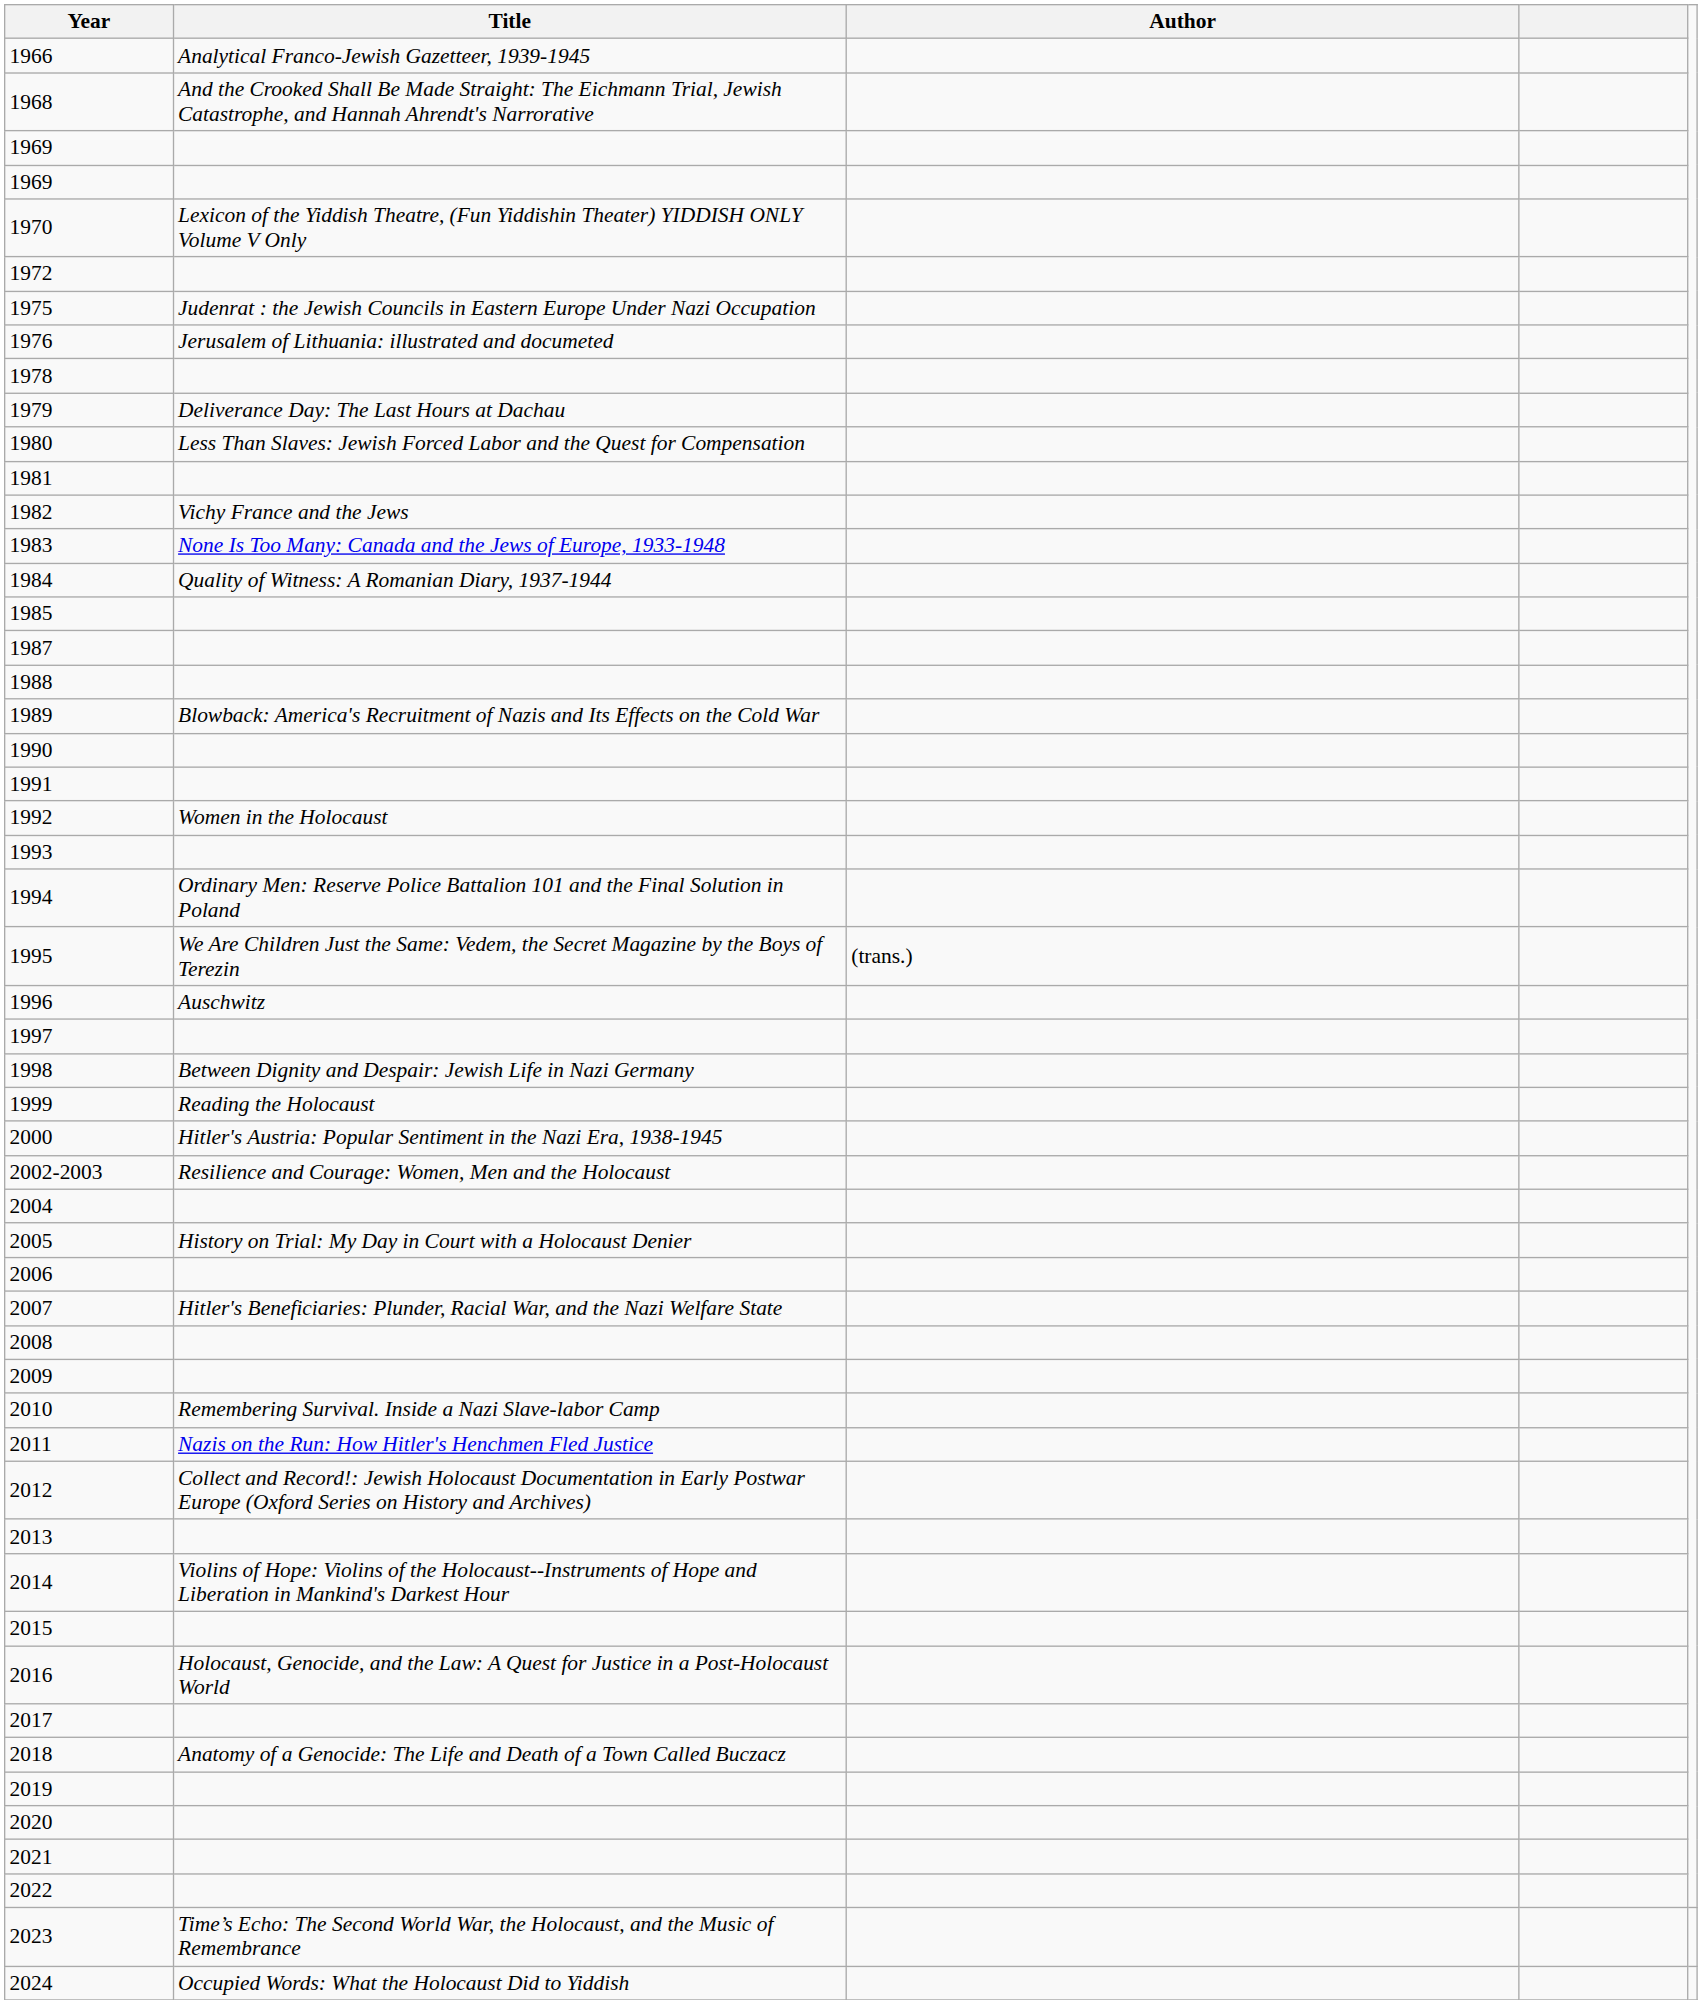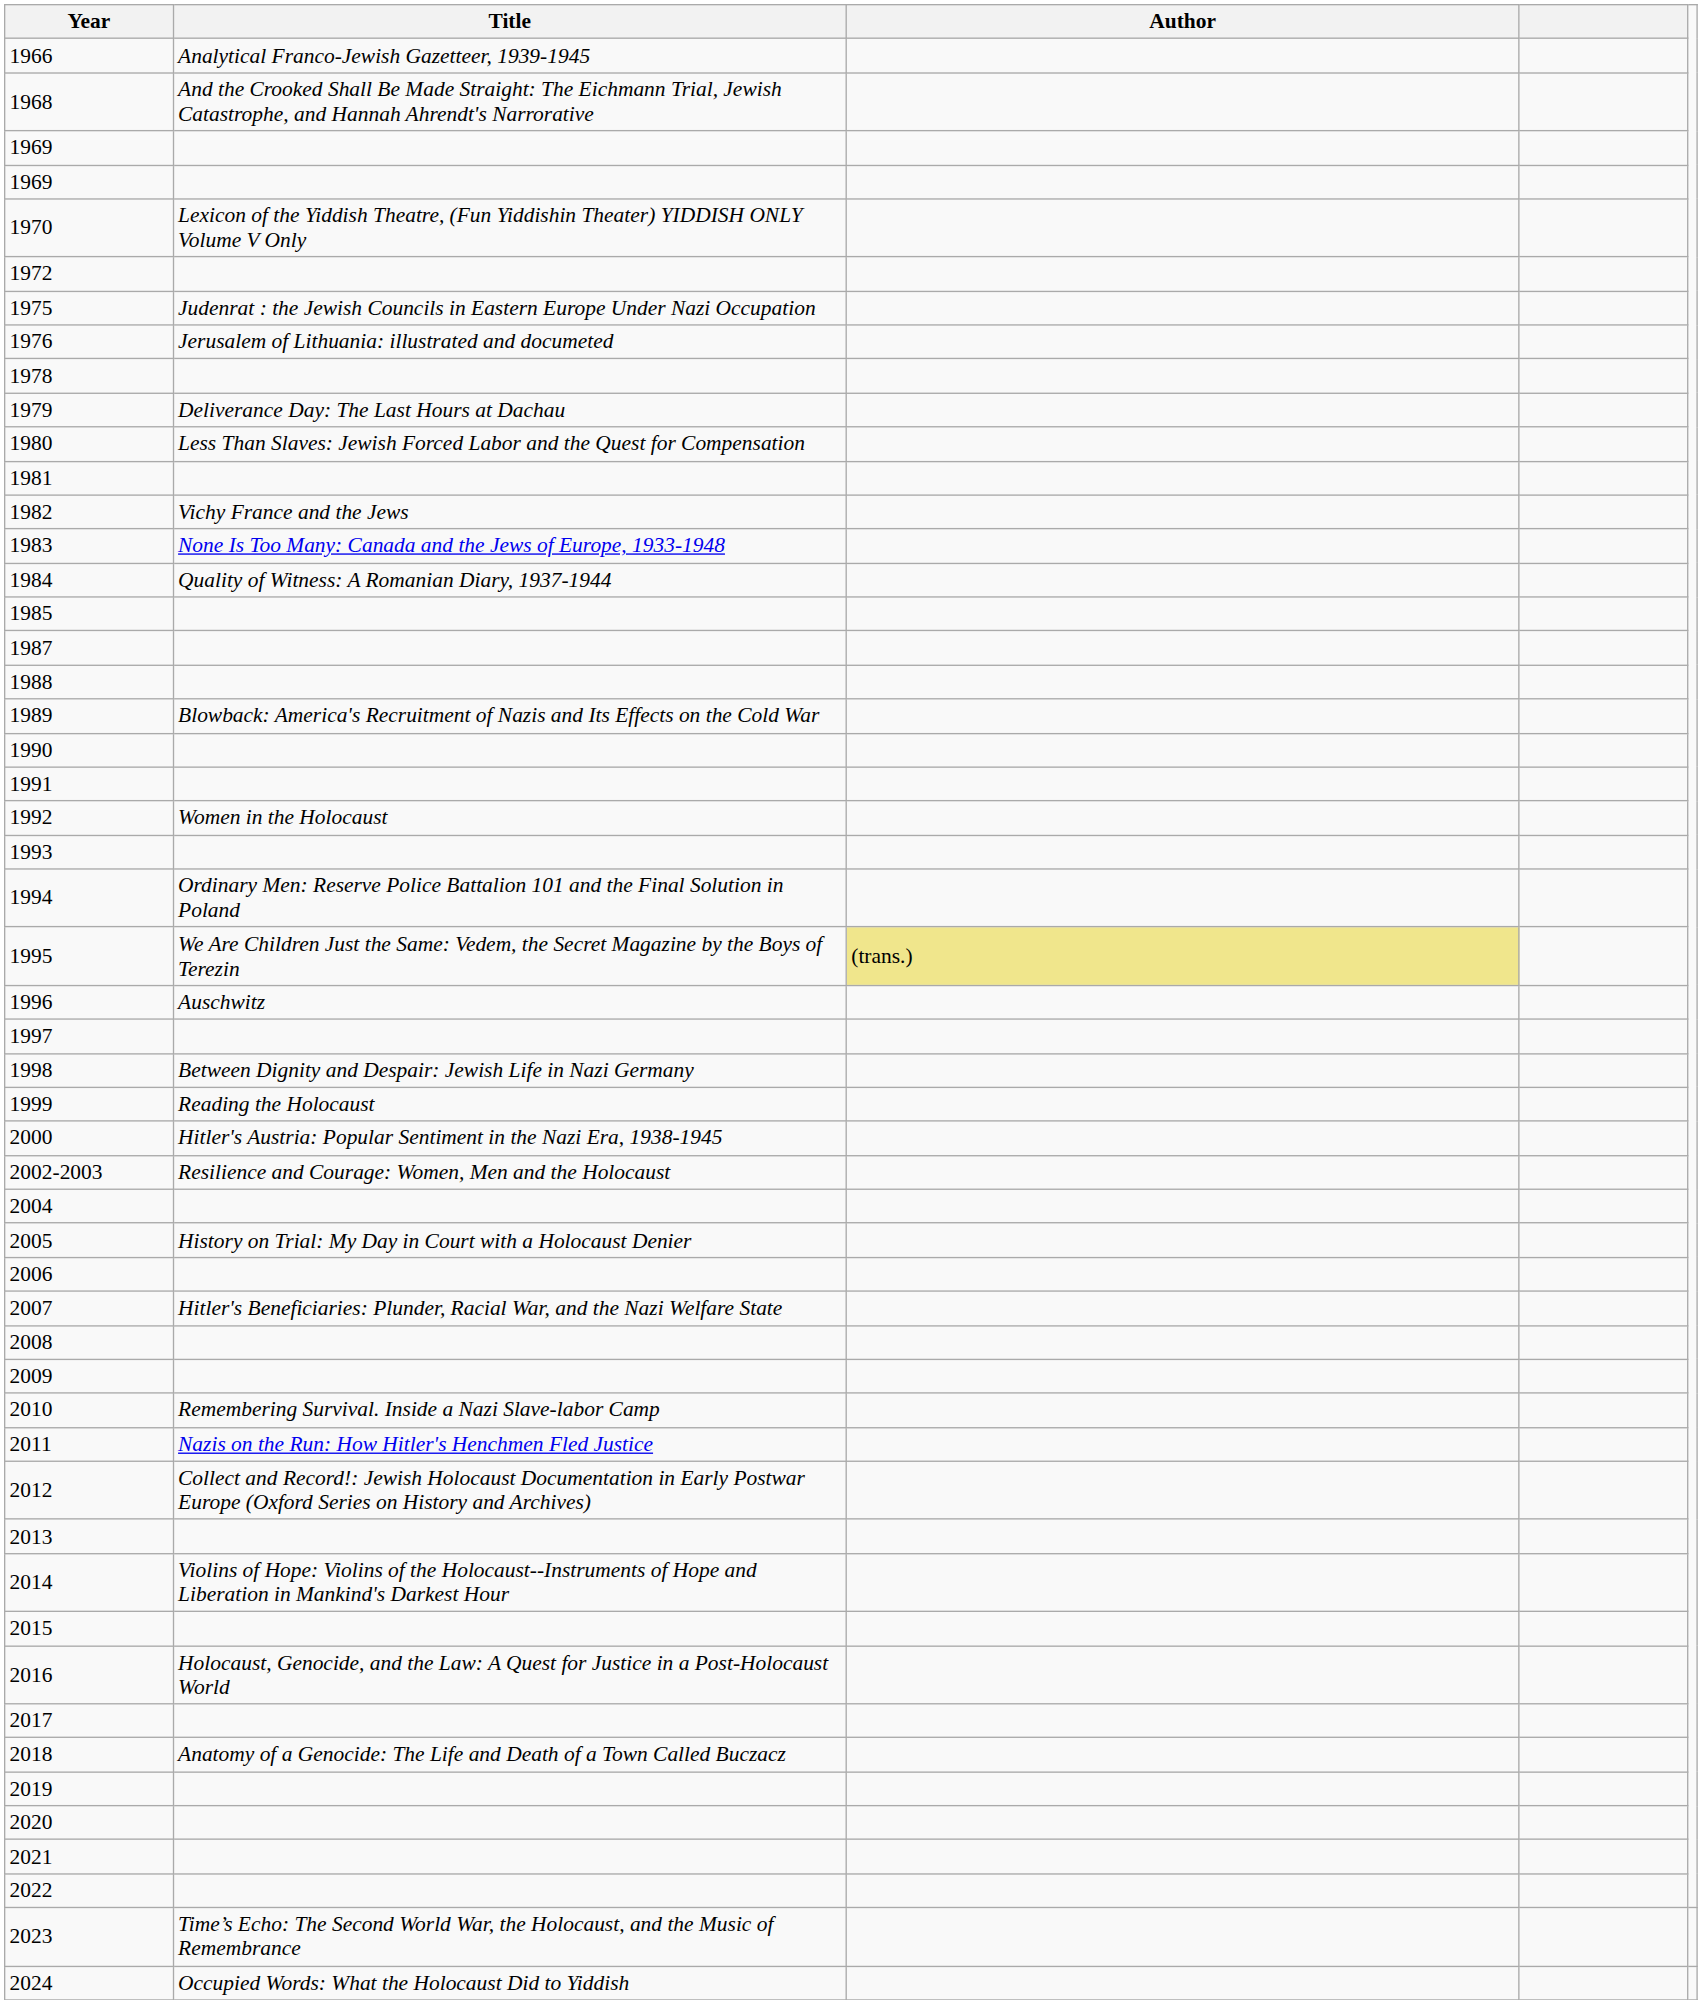1995 | Author: no background -> khaki background
